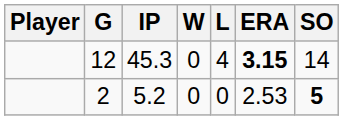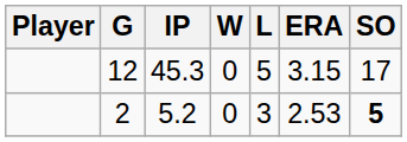12 | L: 4 -> 5
12 | ERA: bold -> normal
12 | SO: 14 -> 17
2 | L: 0 -> 3
